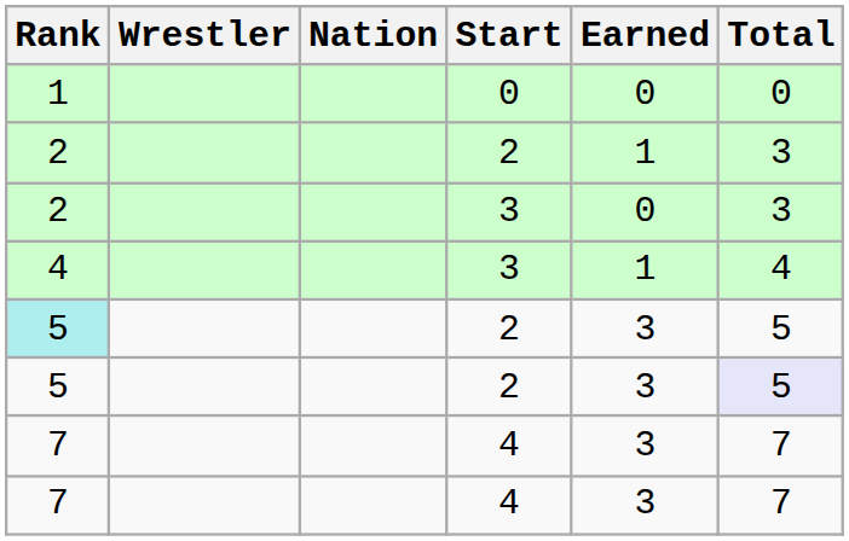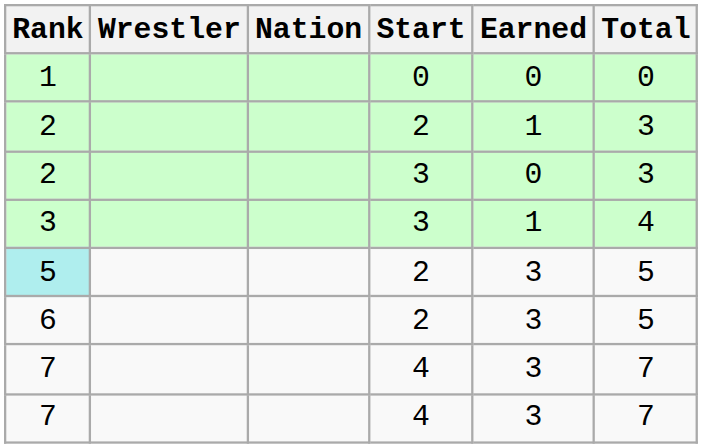row 5 | Rank: 4 -> 3
row 7 | Rank: 5 -> 6
row 7 | Total: lavender background -> no background
